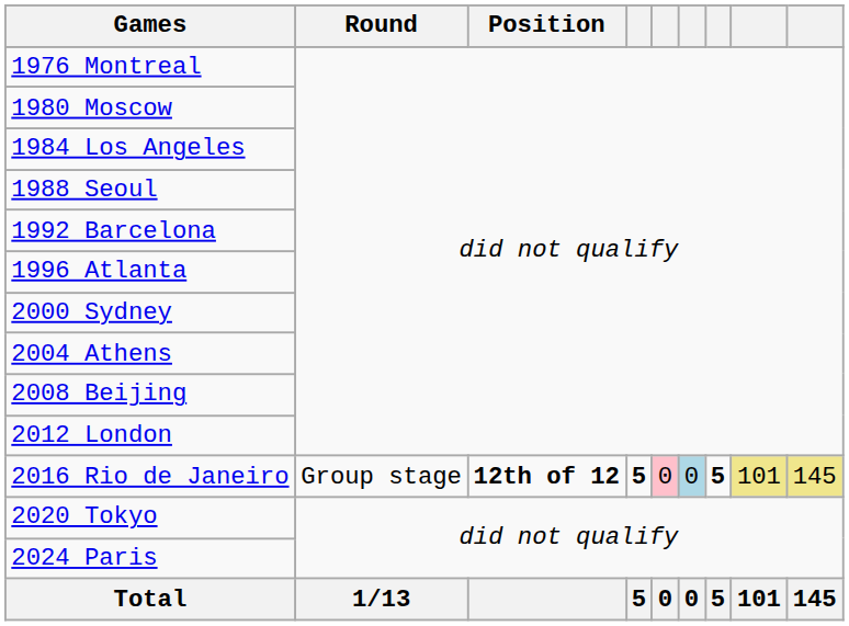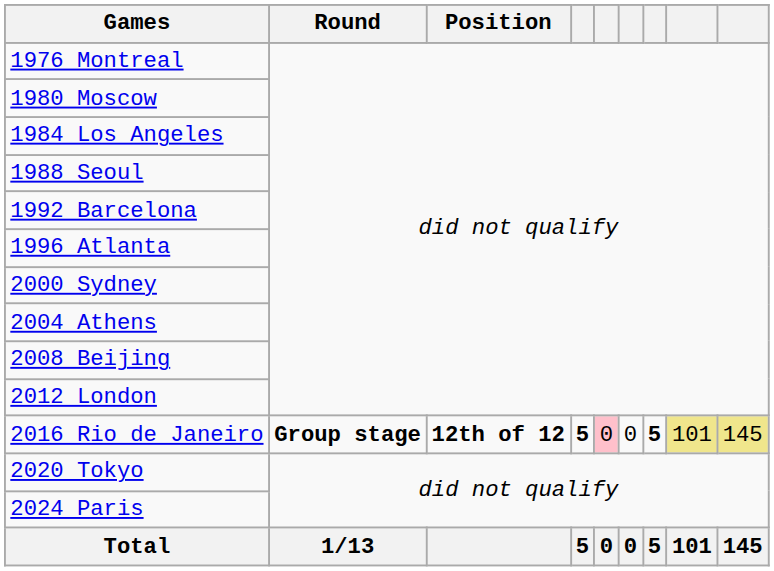2016 Rio de Janeiro | Round: normal -> bold
2016 Rio de Janeiro | column 6: lightblue background -> no background
